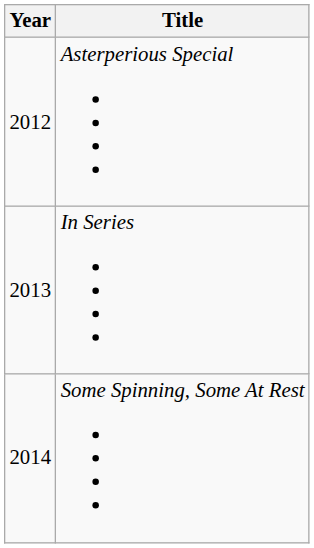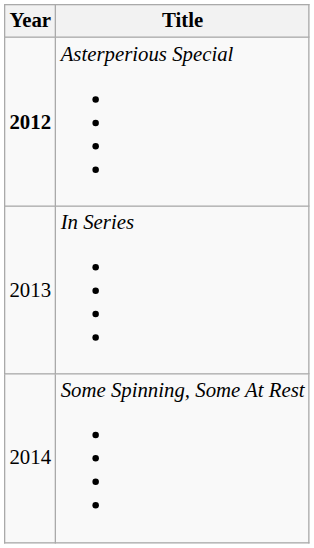Asterperious Special | Year: normal -> bold
